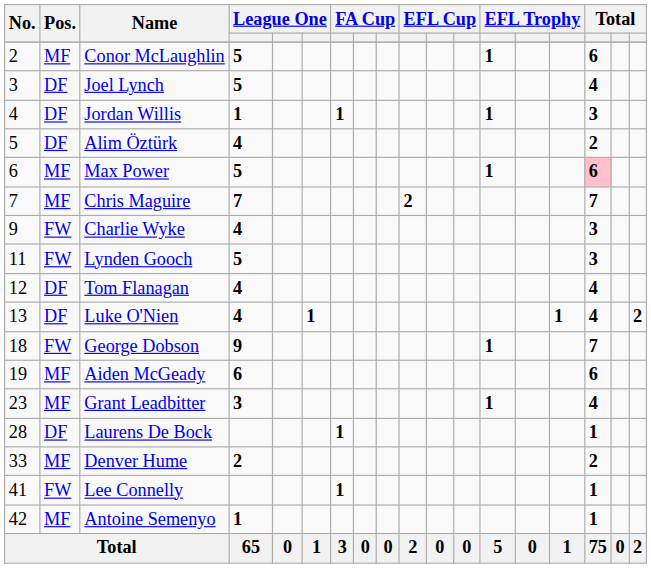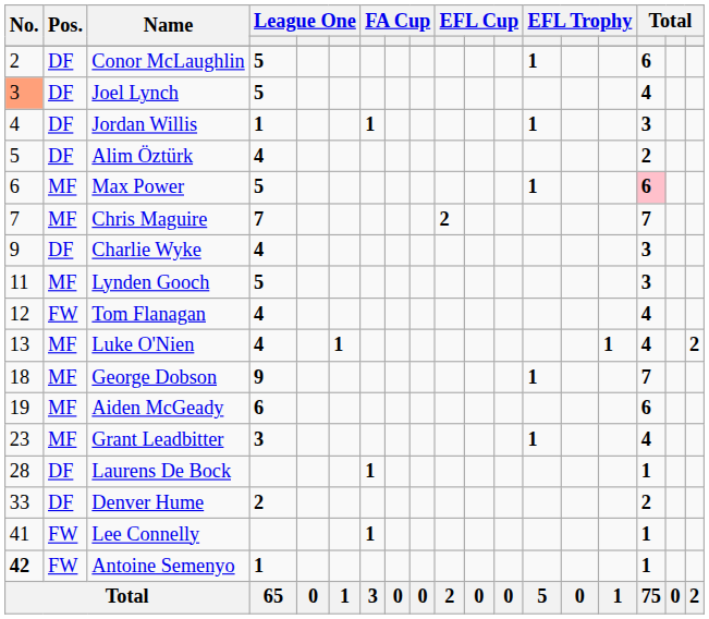Conor McLaughlin | Pos.: MF -> DF
Joel Lynch | No.: no background -> lightsalmon background
Charlie Wyke | Pos.: FW -> DF
Lynden Gooch | Pos.: FW -> MF
Tom Flanagan | Pos.: DF -> FW
Luke O'Nien | Pos.: DF -> MF
George Dobson | Pos.: FW -> MF
Denver Hume | Pos.: MF -> DF
Antoine Semenyo | No.: normal -> bold
Antoine Semenyo | Pos.: MF -> FW
